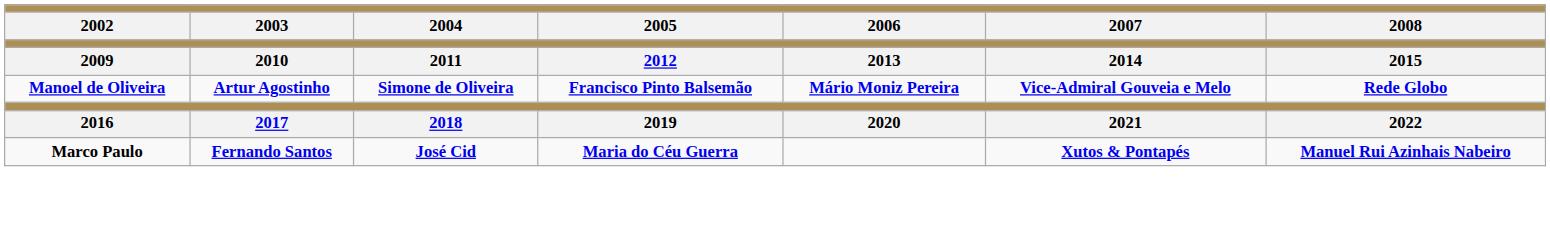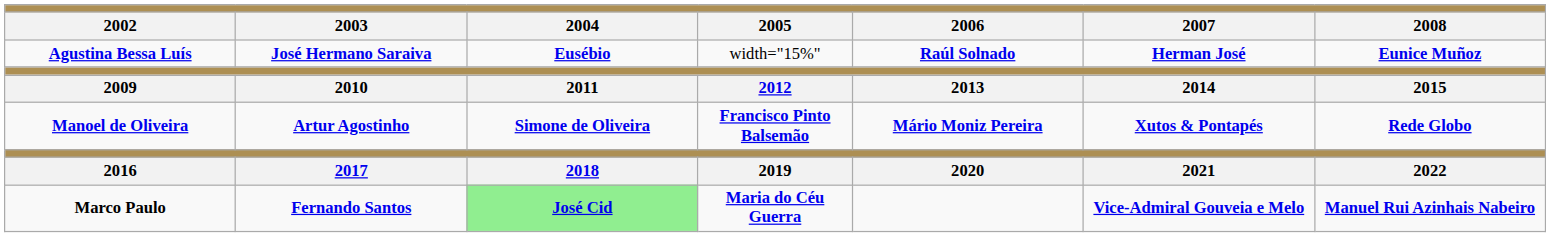+ row: Agustina Bessa Luís | José Hermano Saraiva | Eusébio | width="15%" | Raúl Solnado | Herman José | Eunice Muñoz
Manoel de Oliveira | column 6: Vice-Admiral Gouveia e Melo -> Xutos & Pontapés
Marco Paulo | column 3: no background -> lightgreen background
Marco Paulo | column 6: Xutos & Pontapés -> Vice-Admiral Gouveia e Melo
